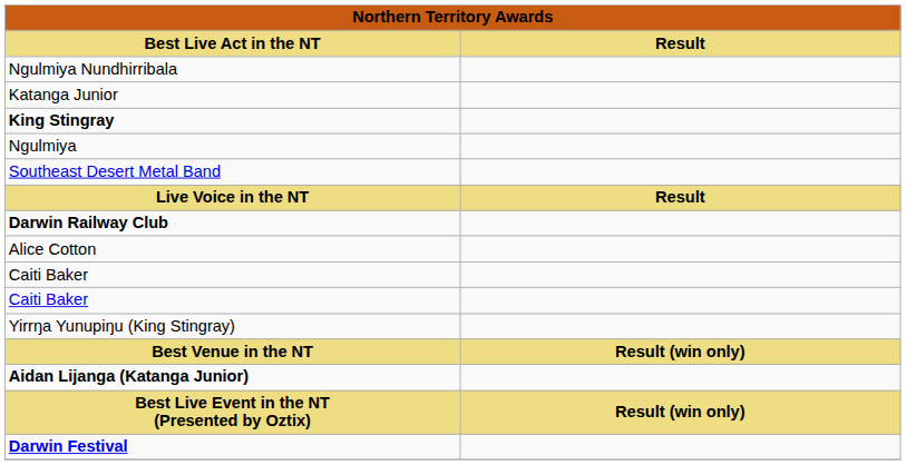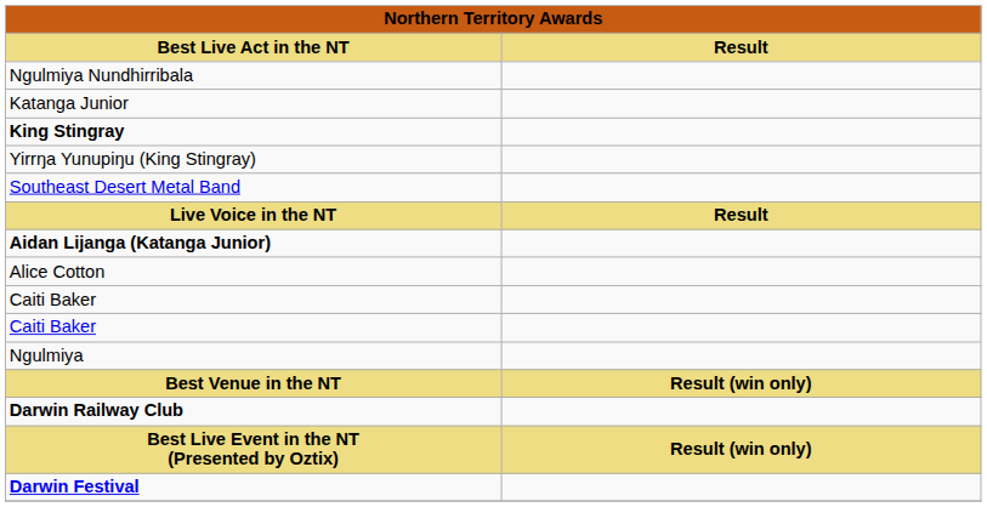row 6 | Best Live Act in the NT: Ngulmiya -> Yirrŋa Yunupiŋu (King Stingray)
row 9 | Best Live Act in the NT: Darwin Railway Club -> Aidan Lijanga (Katanga Junior)
row 13 | Best Live Act in the NT: Yirrŋa Yunupiŋu (King Stingray) -> Ngulmiya
row 15 | Best Live Act in the NT: Aidan Lijanga (Katanga Junior) -> Darwin Railway Club
